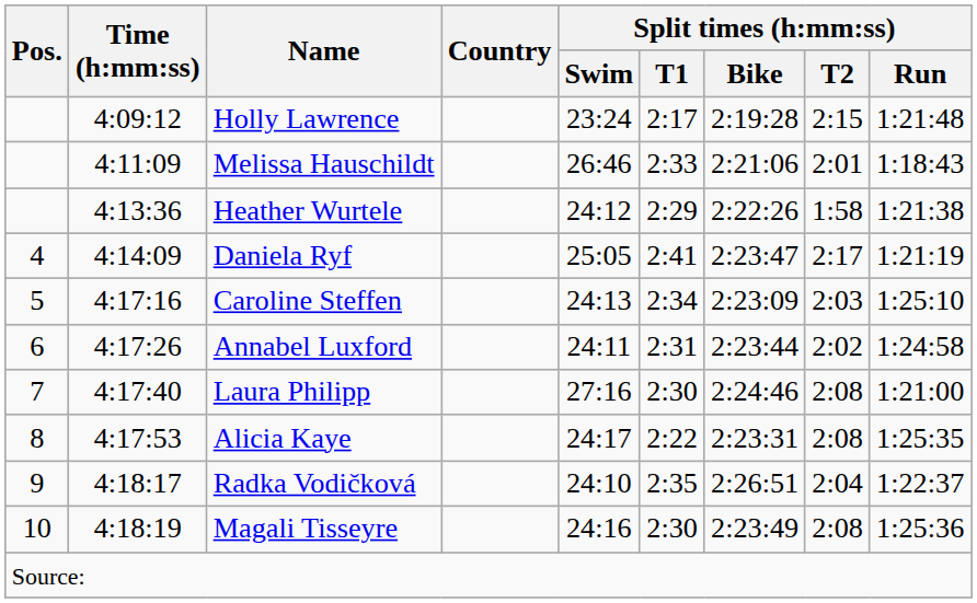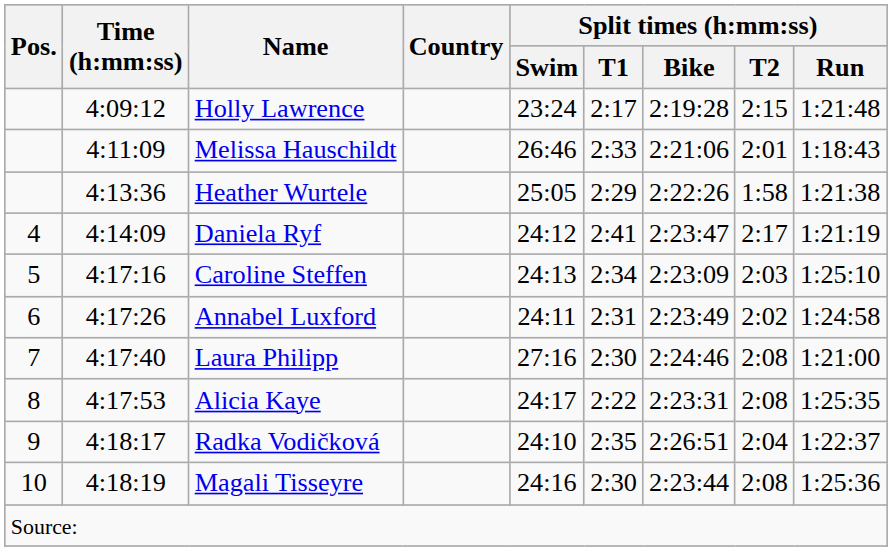Heather Wurtele | Split times (h:mm:ss) / Swim: 24:12 -> 25:05
Daniela Ryf | Split times (h:mm:ss) / Swim: 25:05 -> 24:12
Annabel Luxford | Split times (h:mm:ss) / Bike: 2:23:44 -> 2:23:49
Magali Tisseyre | Split times (h:mm:ss) / Bike: 2:23:49 -> 2:23:44
